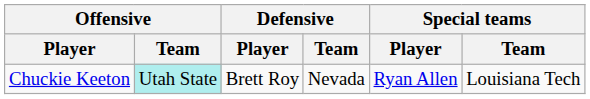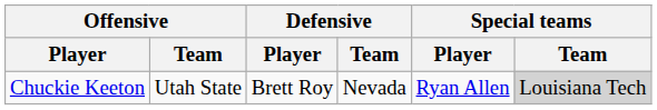Chuckie Keeton | Offensive / Team: paleturquoise background -> no background
Chuckie Keeton | Special teams / Team: no background -> lightgrey background
